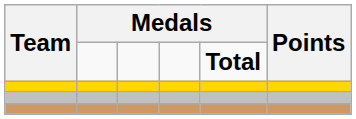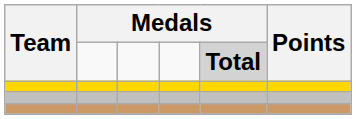row 2 | column 5: no background -> lightgrey background
